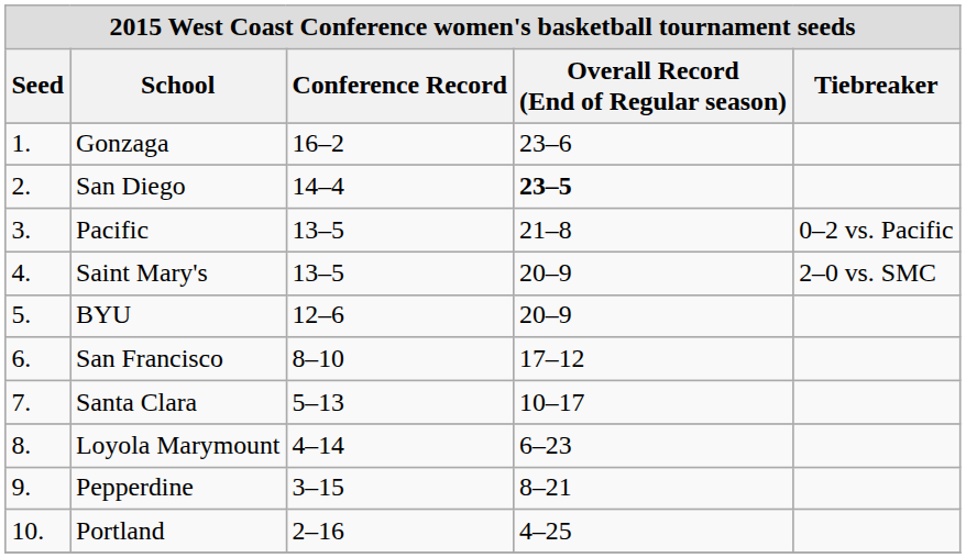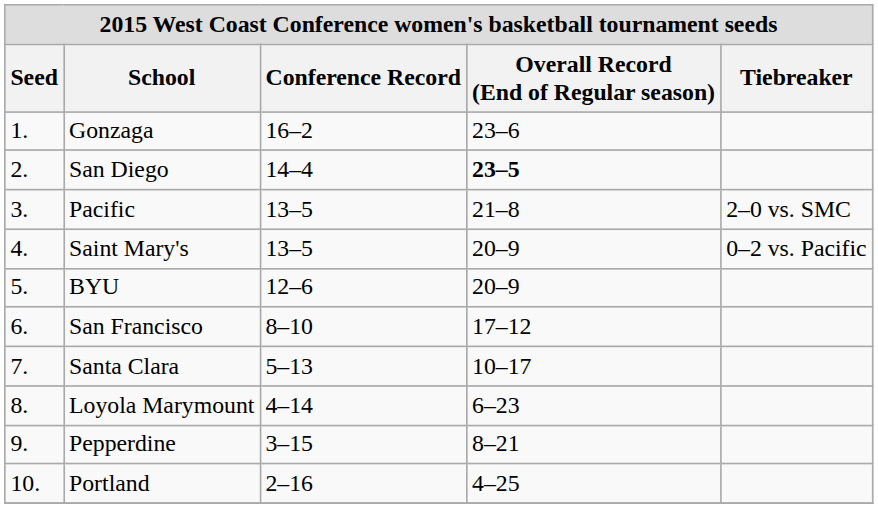Pacific | Tiebreaker: 0–2 vs. Pacific -> 2–0 vs. SMC
Saint Mary's | Tiebreaker: 2–0 vs. SMC -> 0–2 vs. Pacific
